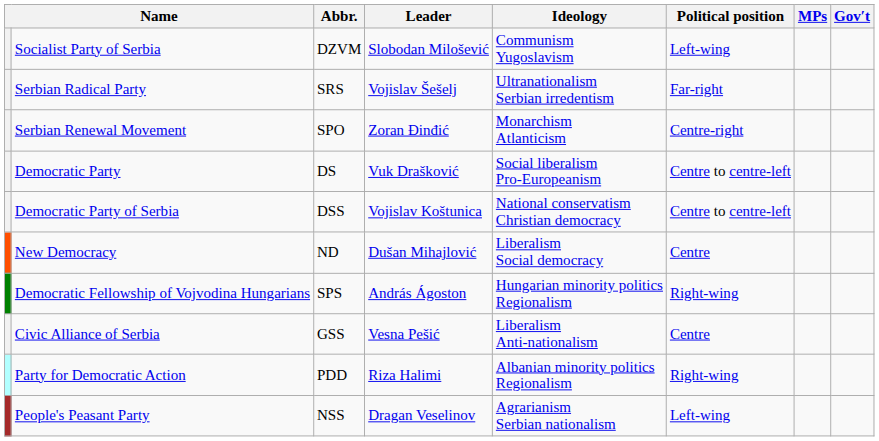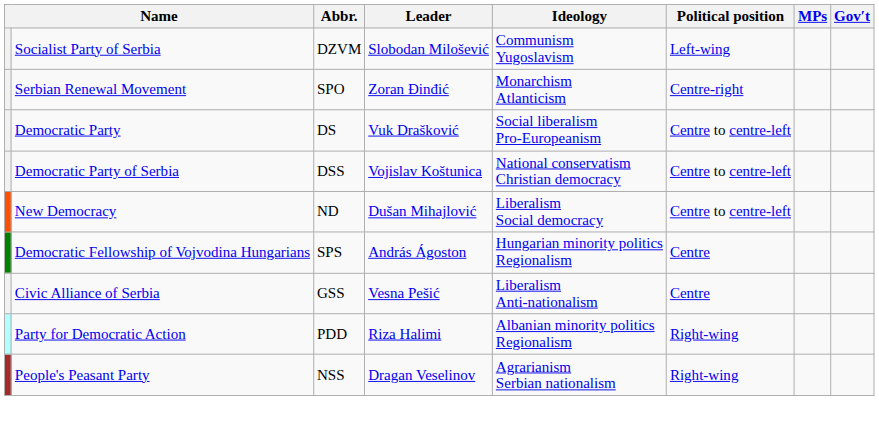- row: Serbian Radical Party | SRS | Vojislav Šešelj | Ultranationalism Serbian irredentism | Far-right
New Democracy | Political position: Centre -> Centre to centre-left
Democratic Fellowship of Vojvodina Hungarians | Political position: Right-wing -> Centre
People's Peasant Party | Political position: Left-wing -> Right-wing
